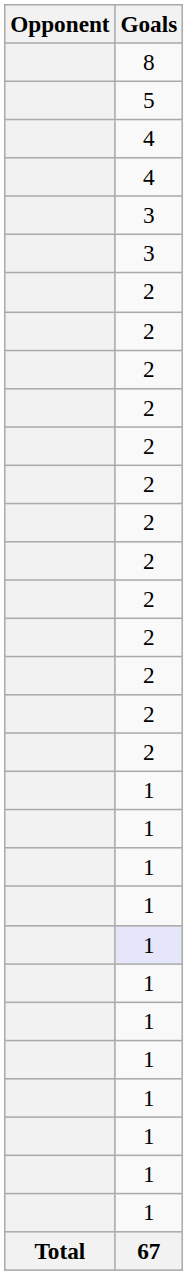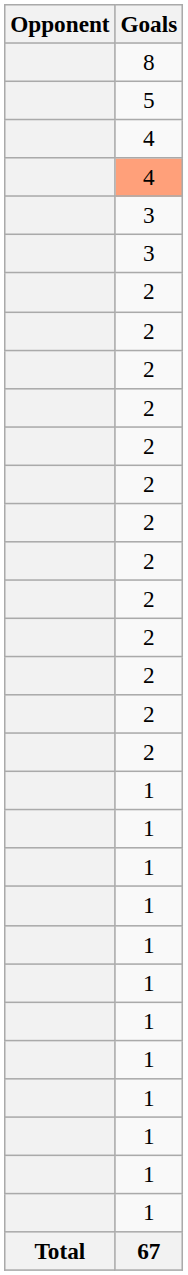row 5 | Goals: no background -> lightsalmon background
row 25 | Goals: lavender background -> no background
